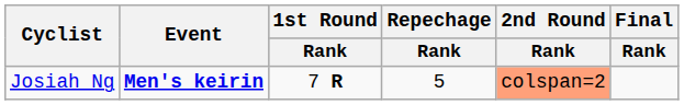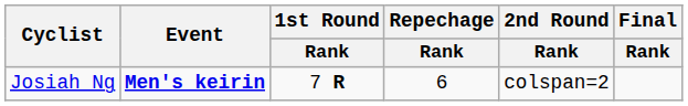Josiah Ng | Repechage / Rank: 5 -> 6
Josiah Ng | 2nd Round / Rank: lightsalmon background -> no background
